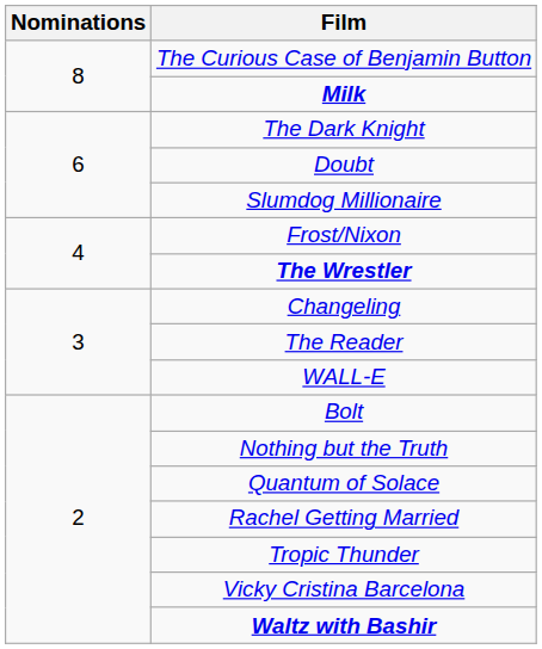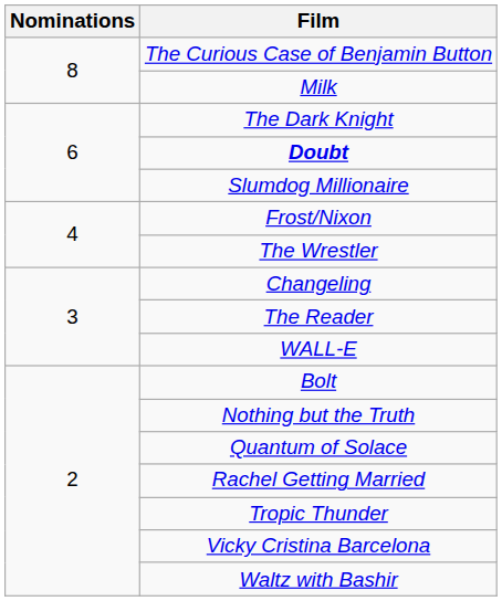Milk | Film: bold -> normal
Doubt | Film: normal -> bold
The Wrestler | Film: bold -> normal
Waltz with Bashir | Film: bold -> normal
